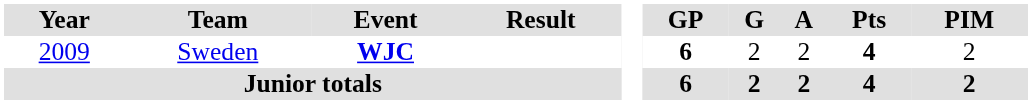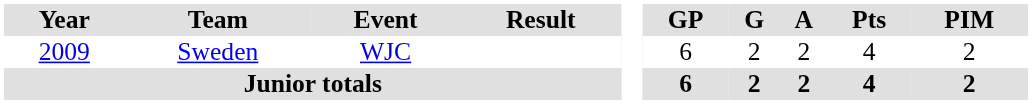Sweden | Event: bold -> normal
Sweden | GP: bold -> normal
Sweden | Pts: bold -> normal
